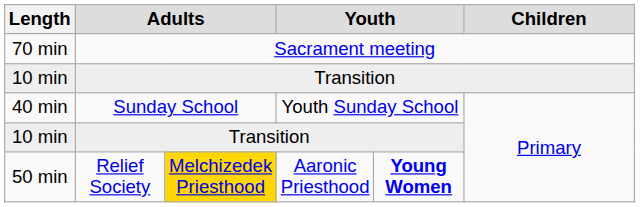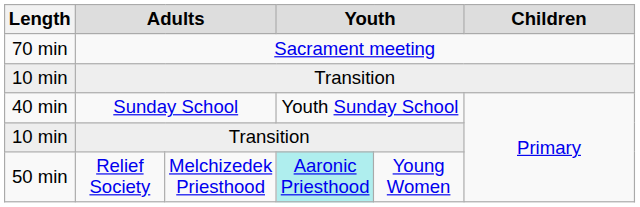50 min | column 3: gold background -> no background
50 min | column 4: no background -> paleturquoise background
50 min | column 5: bold -> normal
